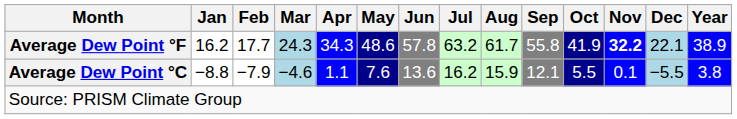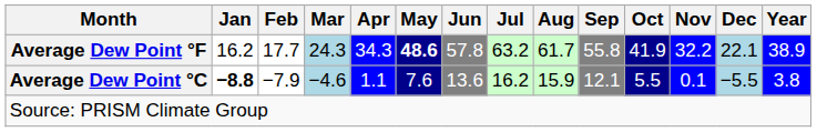Average Dew Point °F | May: normal -> bold
Average Dew Point °F | Nov: bold -> normal
Average Dew Point °C | Jan: normal -> bold
